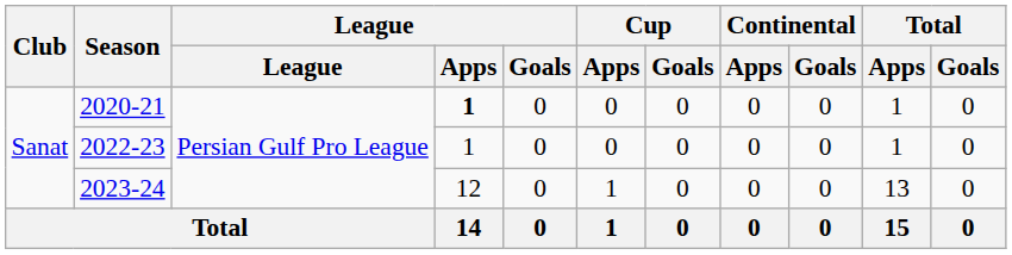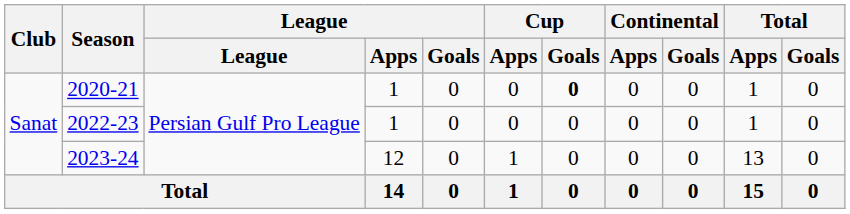2020-21 | League / Apps: bold -> normal
2020-21 | Cup / Goals: normal -> bold
